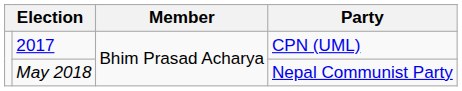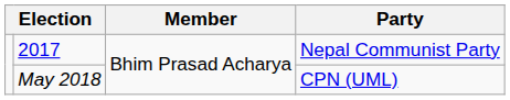2017 | Party: CPN (UML) -> Nepal Communist Party
May 2018 | Party: Nepal Communist Party -> CPN (UML)
